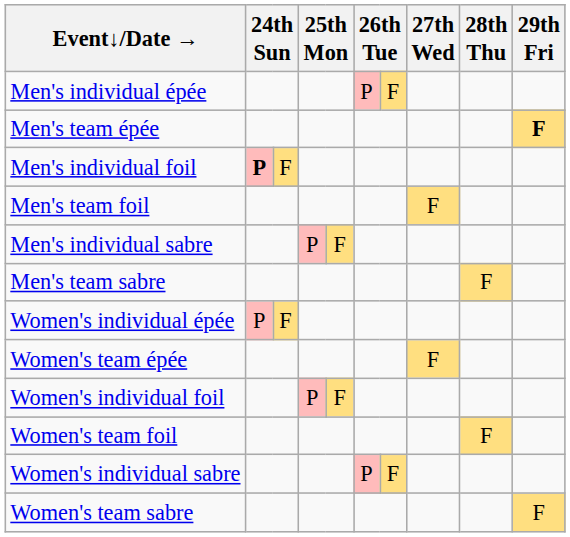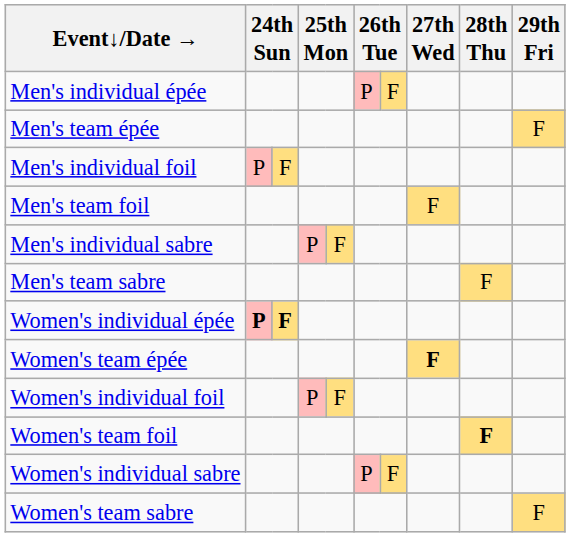Men's team épée | 29th Fri: bold -> normal
Men's individual foil | column 2: bold -> normal
Women's individual épée | column 2: normal -> bold
Women's individual épée | column 3: normal -> bold
Women's team épée | 27th Wed: normal -> bold
Women's team foil | 28th Thu: normal -> bold
